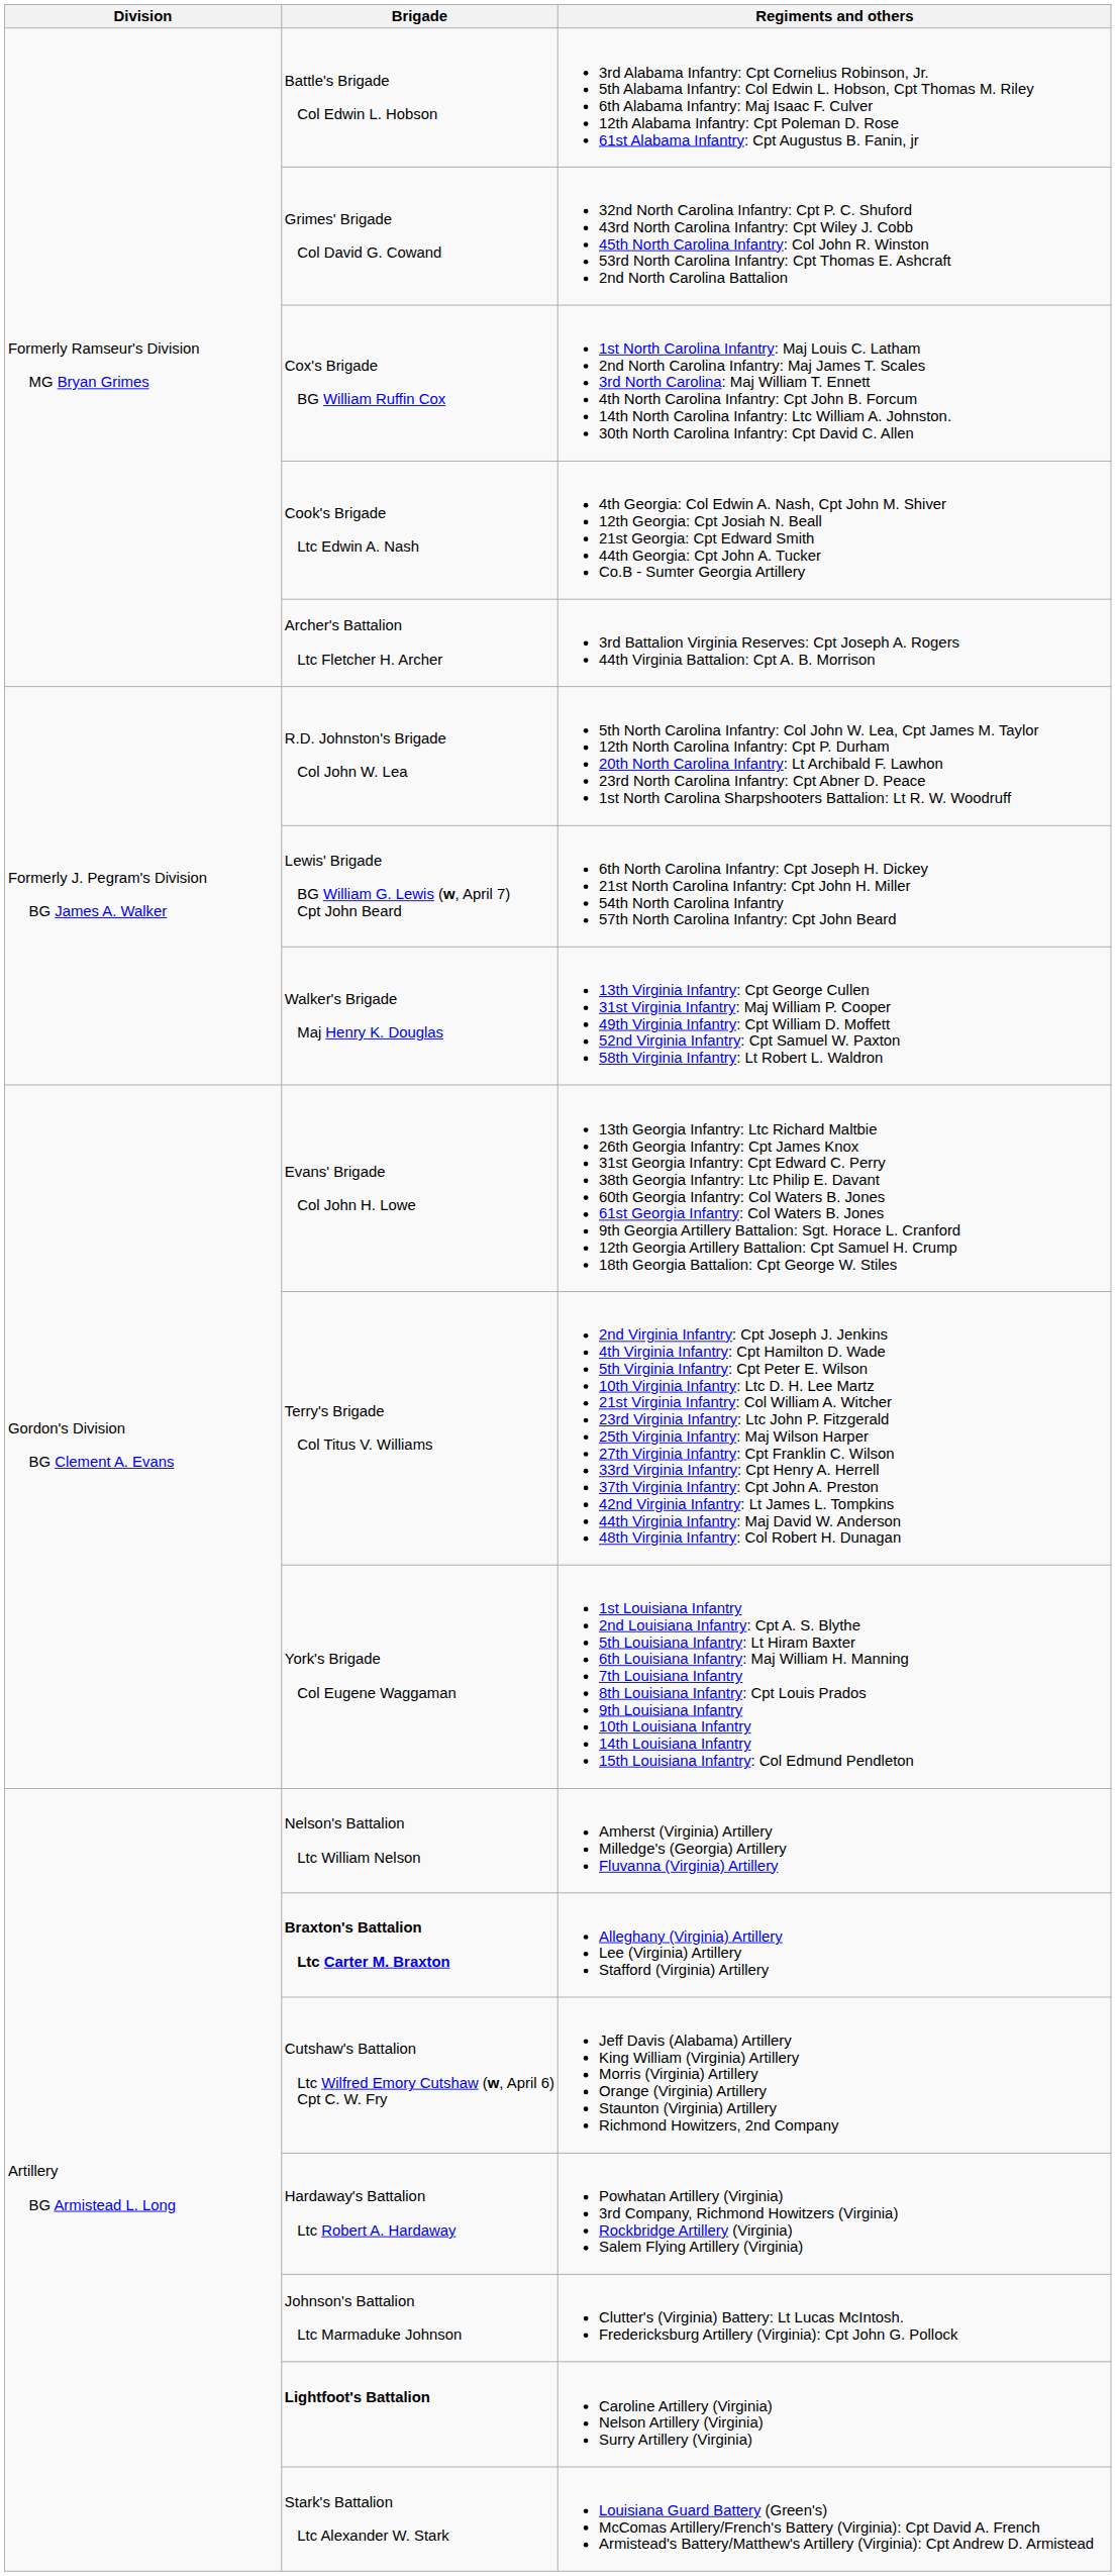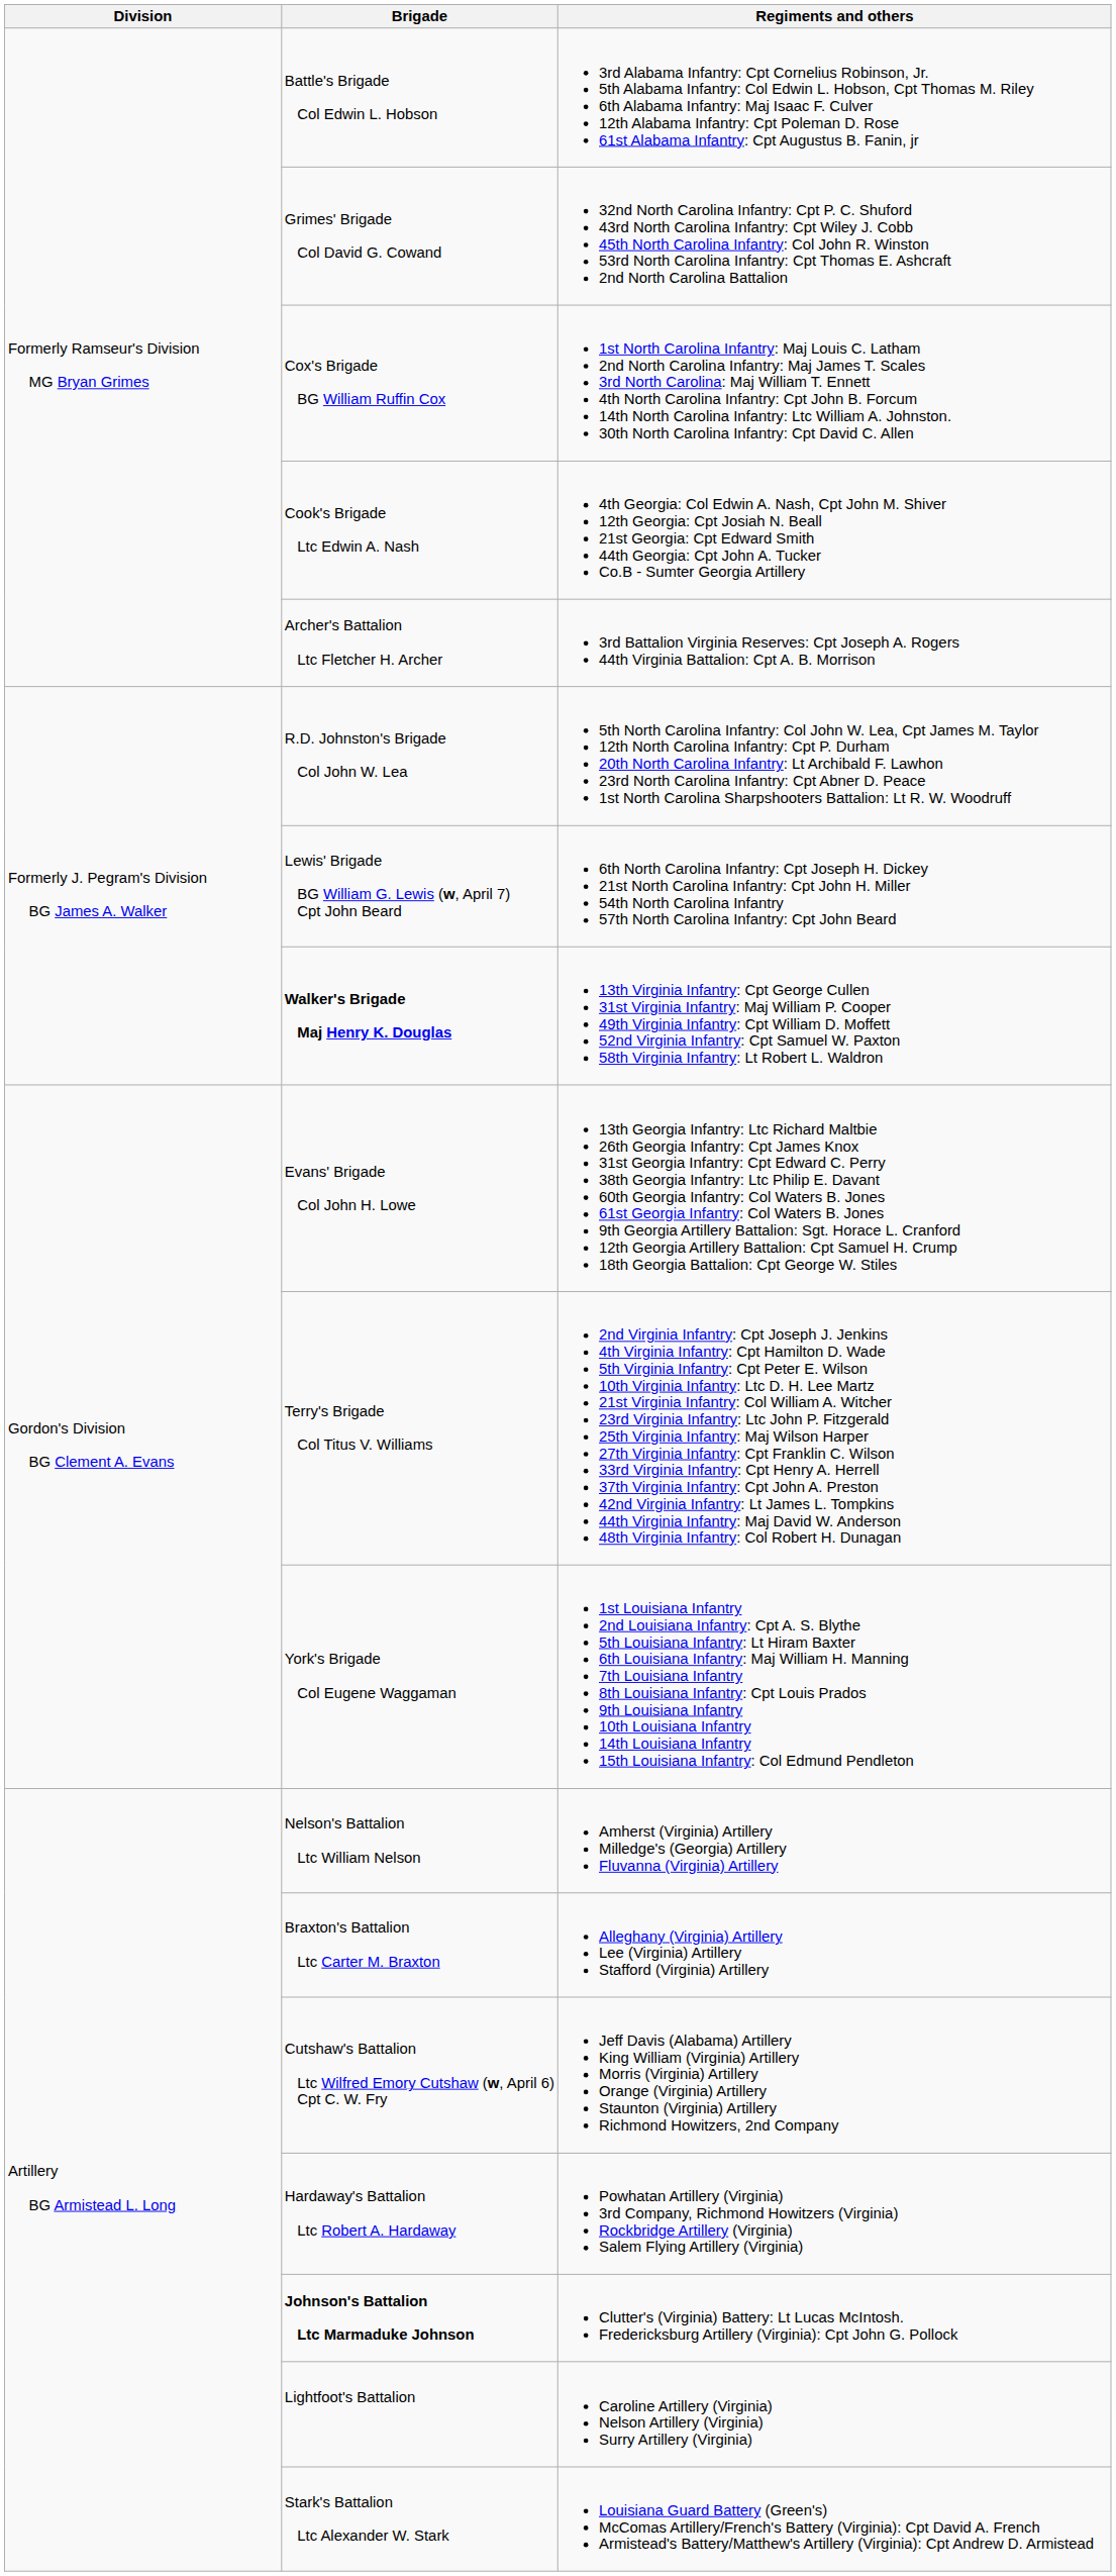Walker's Brigade Maj Henry K. Douglas | Brigade: normal -> bold
Braxton's Battalion Ltc Carter M. Braxton | Brigade: bold -> normal
Johnson's Battalion Ltc Marmaduke Johnson | Brigade: normal -> bold
Lightfoot's Battalion | Brigade: bold -> normal
